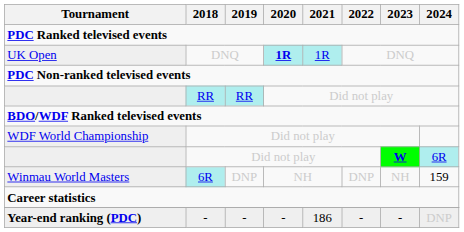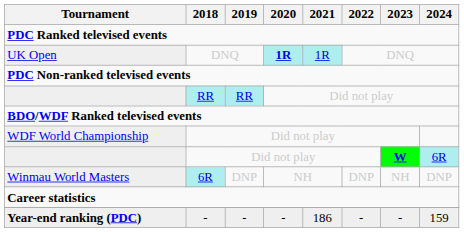Winmau World Masters | 2024: 159 -> DNP
Year-end ranking (PDC) | 2024: DNP -> 159
